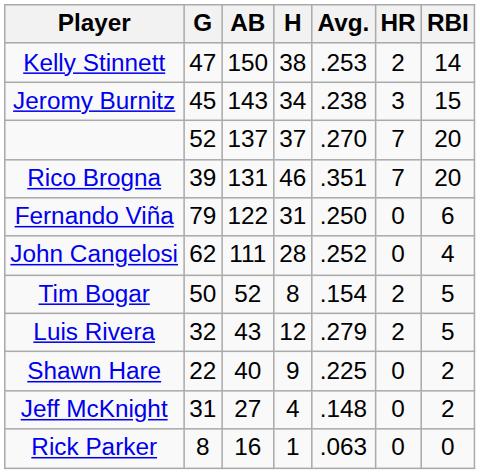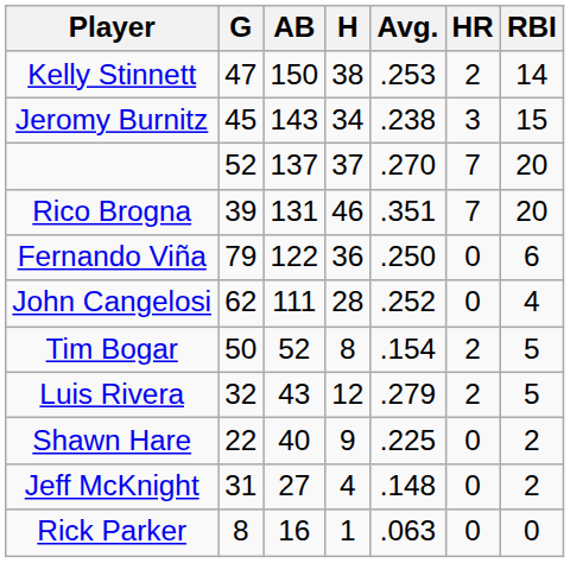Fernando Viña | H: 31 -> 36
